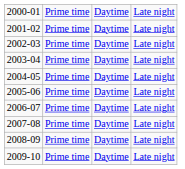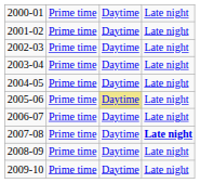2005-06 | column 3: no background -> khaki background
2007-08 | column 4: normal -> bold
